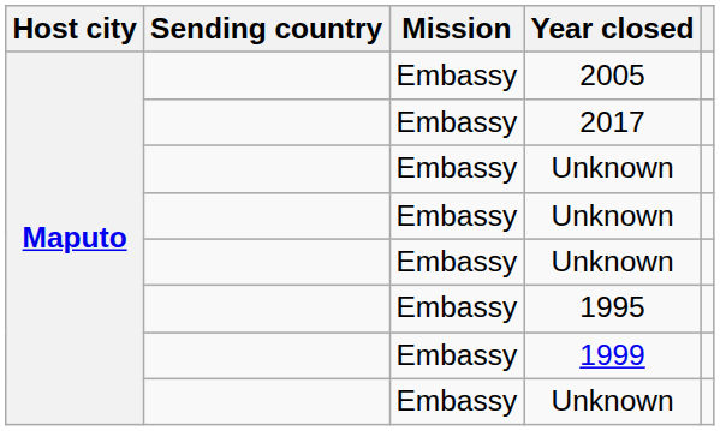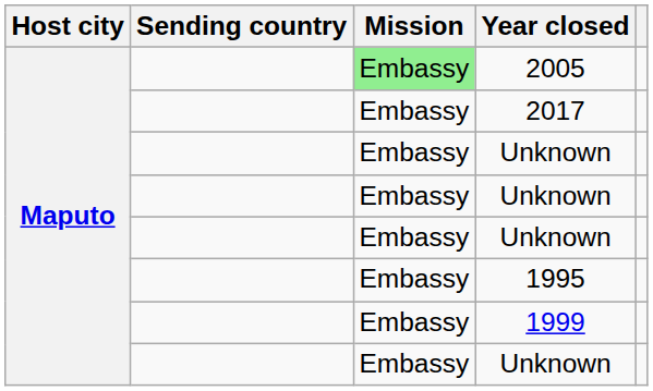2005 | Mission: no background -> lightgreen background
